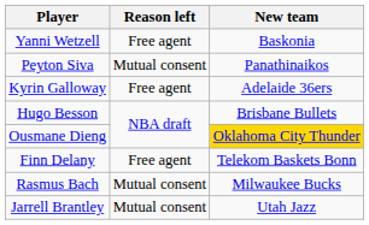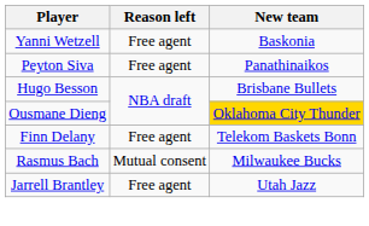Peyton Siva | Reason left: Mutual consent -> Free agent
- row: Kyrin Galloway | Free agent | Adelaide 36ers
Jarrell Brantley | Reason left: Mutual consent -> Free agent
